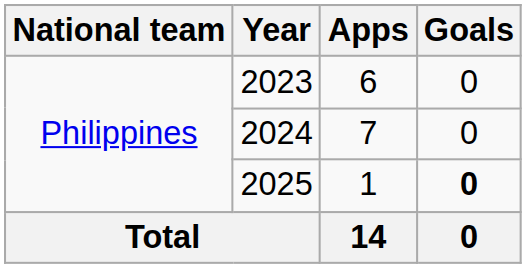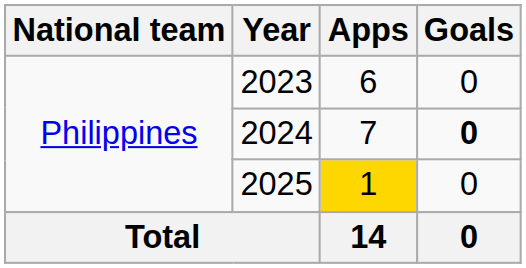2024 | Goals: normal -> bold
2025 | Apps: no background -> gold background
2025 | Goals: bold -> normal
